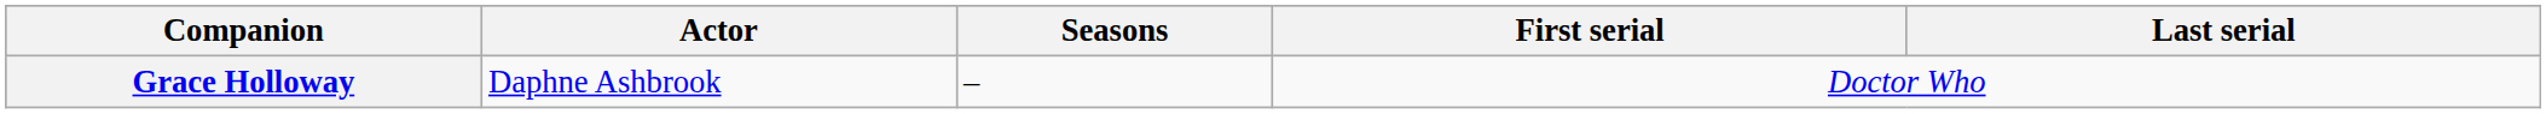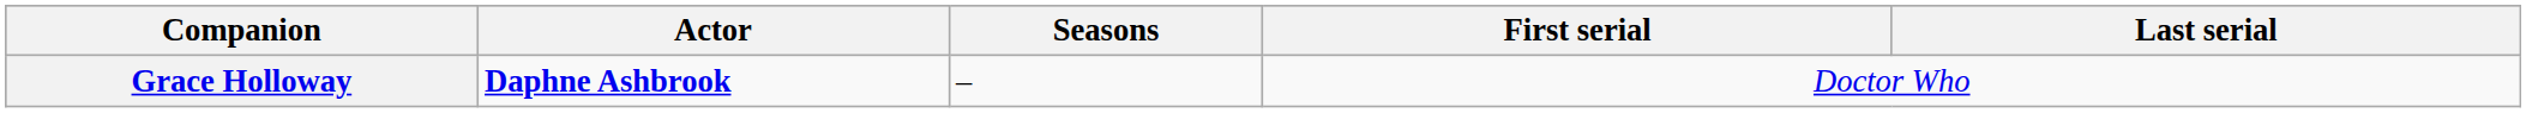Grace Holloway | Actor: normal -> bold
